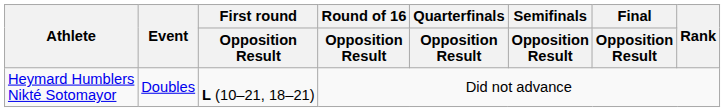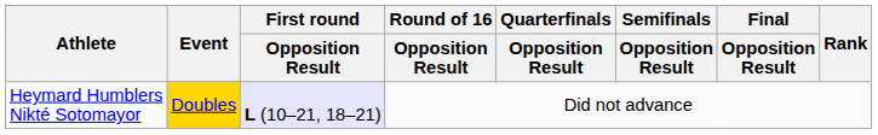Heymard Humblers Nikté Sotomayor | Event: no background -> gold background
Heymard Humblers Nikté Sotomayor | First round / Opposition Result: no background -> lavender background
